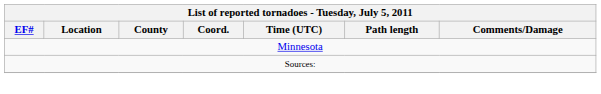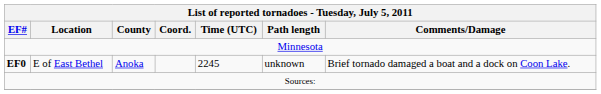+ row: EF0 | E of East Bethel | Anoka | 2245 | unknown | Brief tornado damaged a boat and a dock on Coon Lake.
